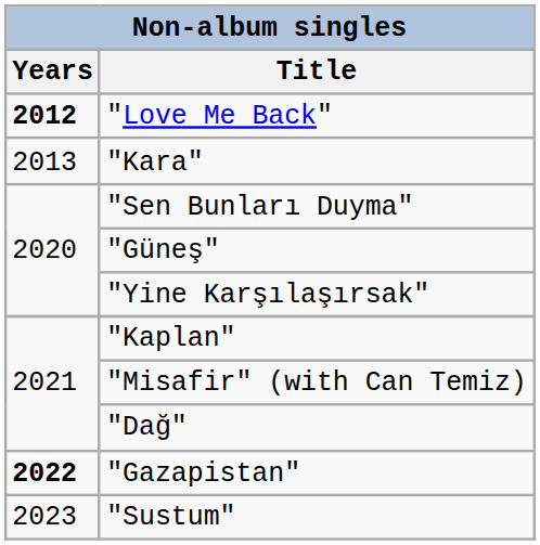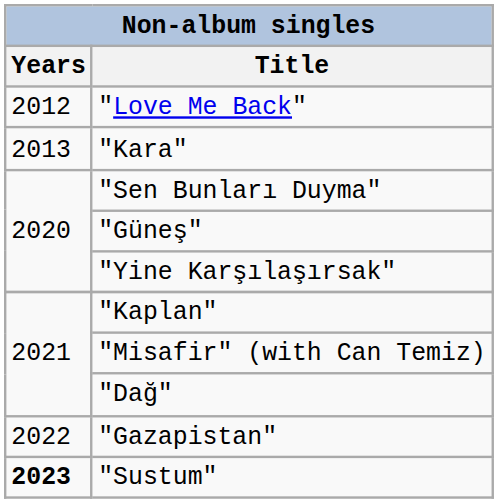"Love Me Back" | Years: bold -> normal
"Gazapistan" | Years: bold -> normal
"Sustum" | Years: normal -> bold
